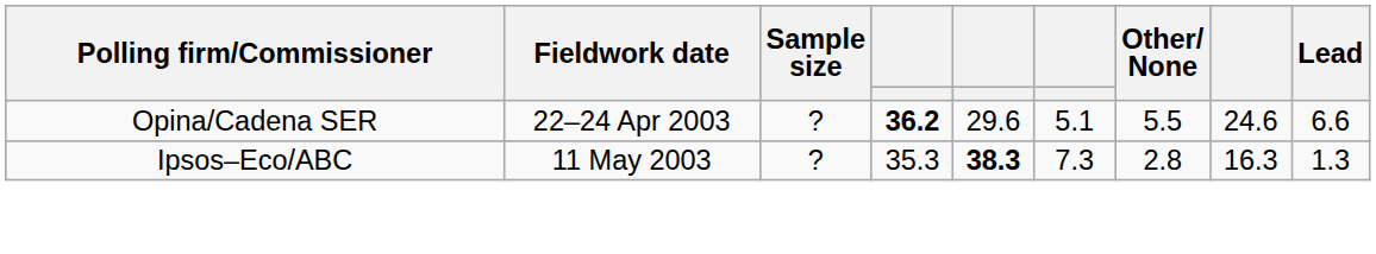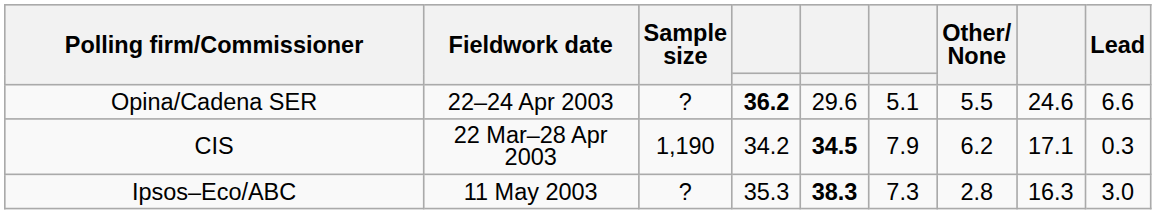+ row: CIS | 22 Mar–28 Apr 2003 | 1,190 | 34.2 | 34.5 | 7.9 | 6.2 | 17.1 | 0.3
Ipsos–Eco/ABC | Lead: 1.3 -> 3.0
